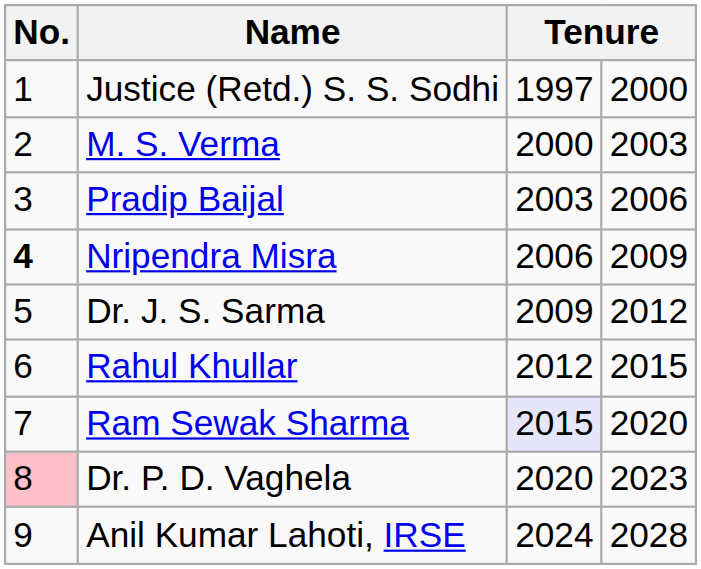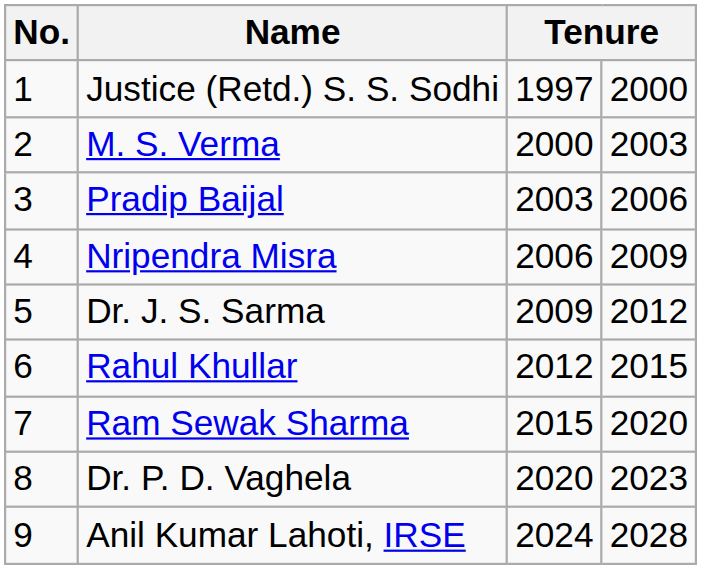Nripendra Misra | No.: bold -> normal
Ram Sewak Sharma | column 3: lavender background -> no background
Dr. P. D. Vaghela | No.: pink background -> no background
